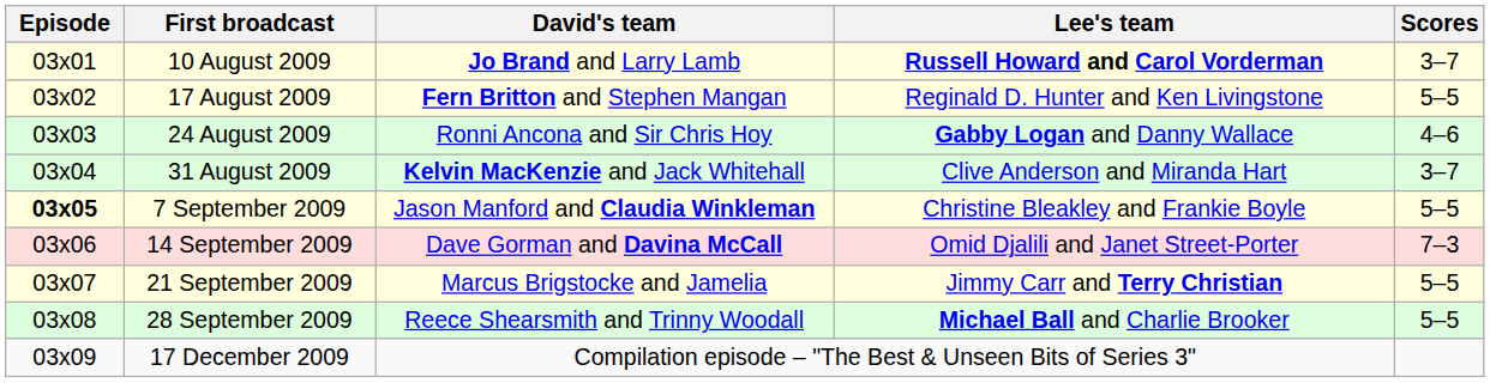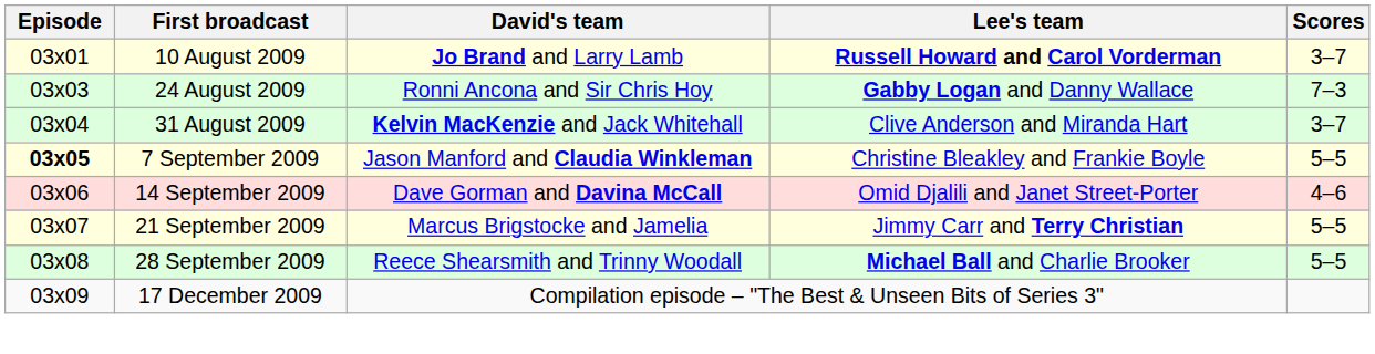- row: 03x02 | 17 August 2009 | Fern Britton and Stephen Mangan | Reginald D. Hunter and Ken Livingstone | 5–5
24 August 2009 | Scores: 4–6 -> 7–3
14 September 2009 | Scores: 7–3 -> 4–6
